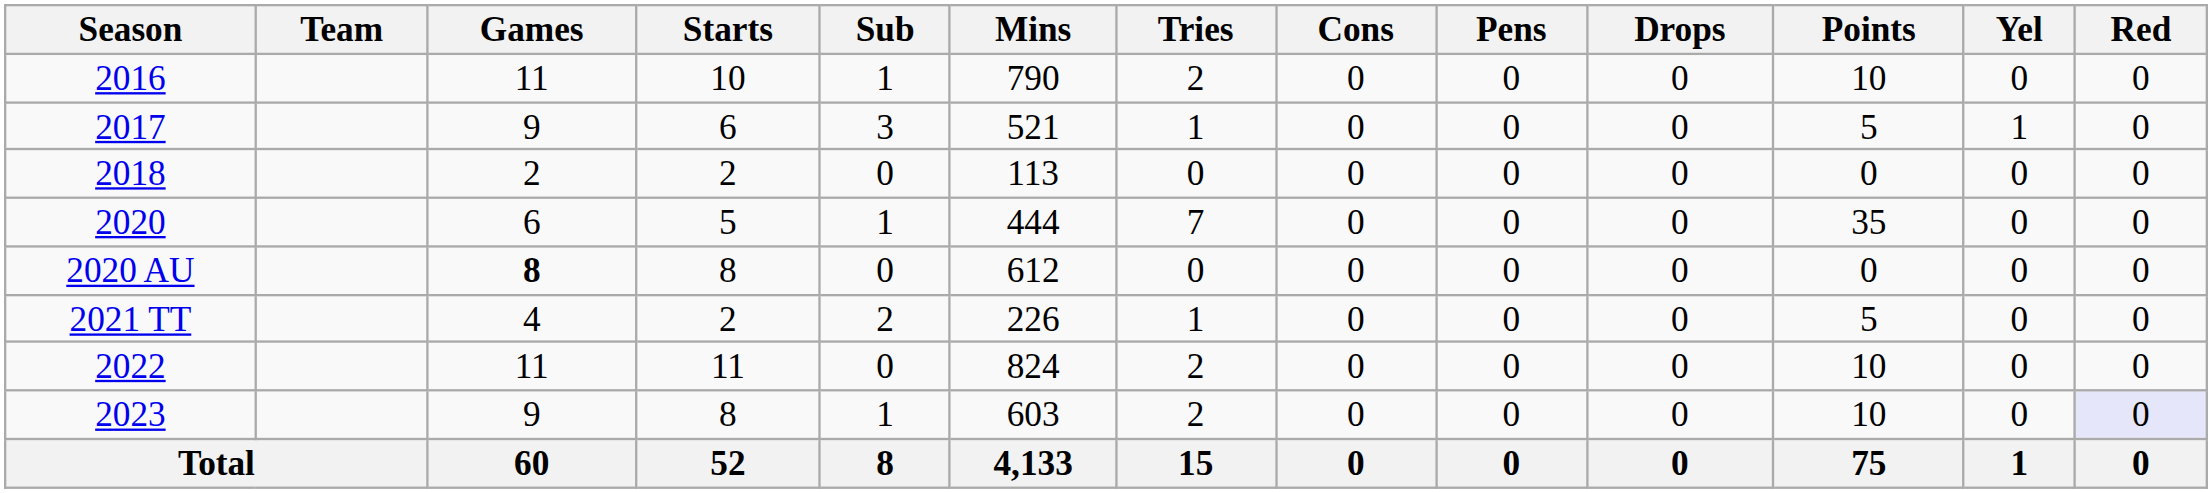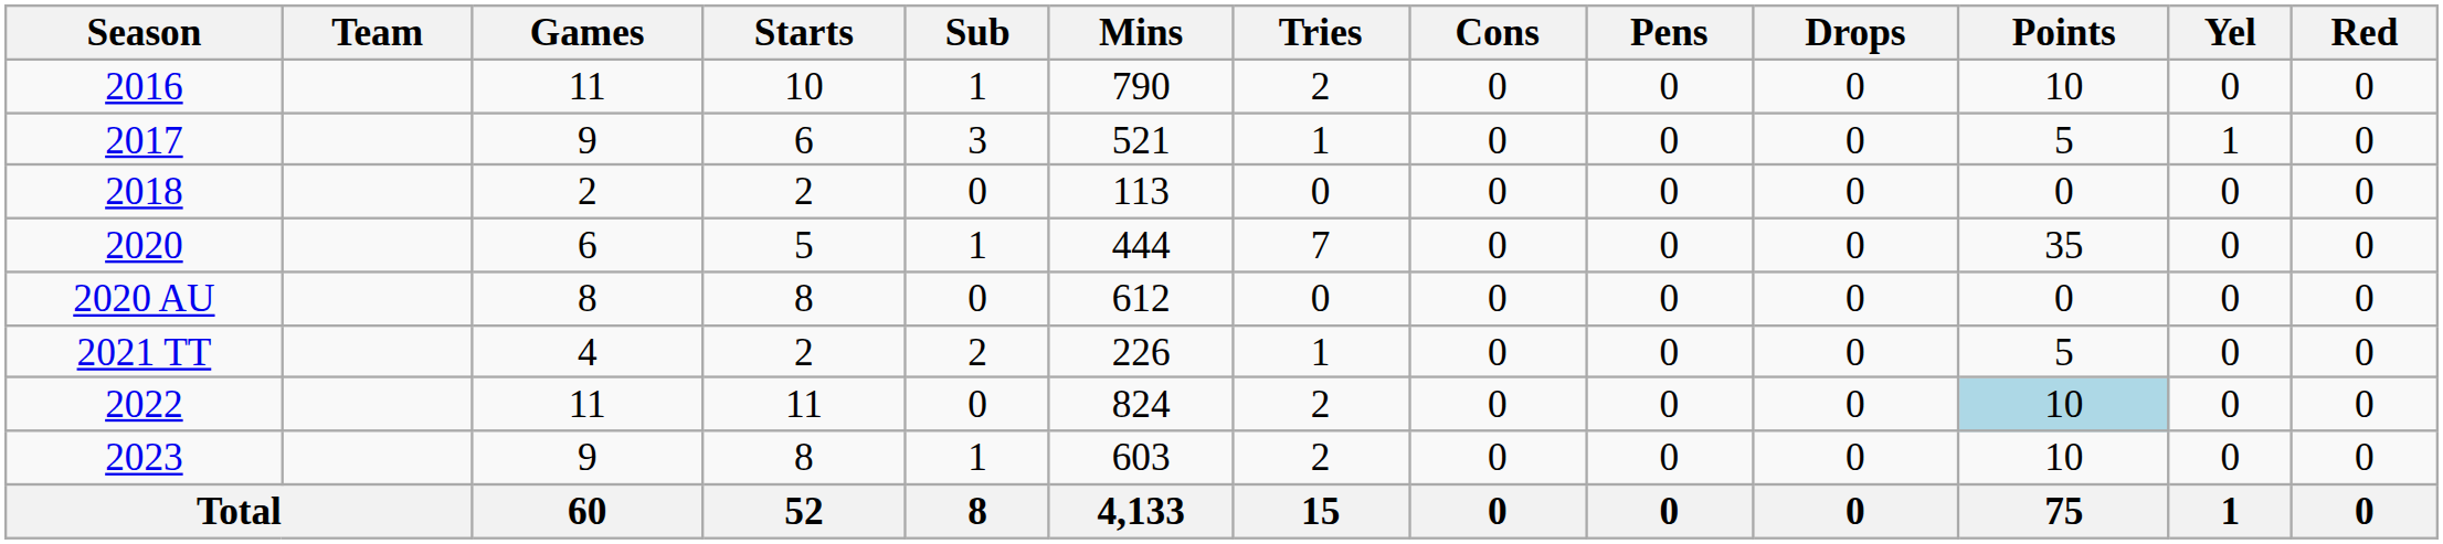2020 AU | Games: bold -> normal
2022 | Points: no background -> lightblue background
2023 | Red: lavender background -> no background
